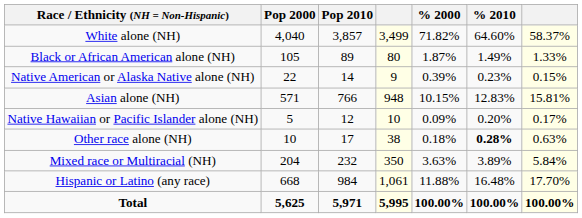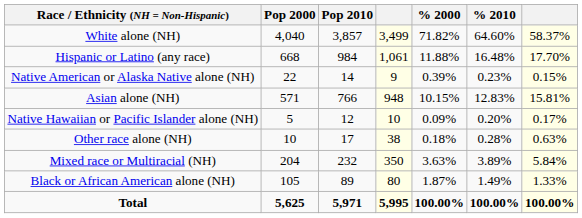rows swapped: Black or African American alone (NH) <-> Hispanic or Latino (any race)
Other race alone (NH) | % 2010: bold -> normal
